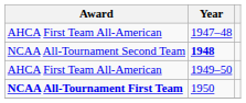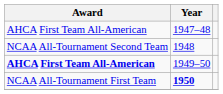row 3 | Year: bold -> normal
row 4 | Award: normal -> bold
row 5 | Award: bold -> normal
row 5 | Year: normal -> bold
